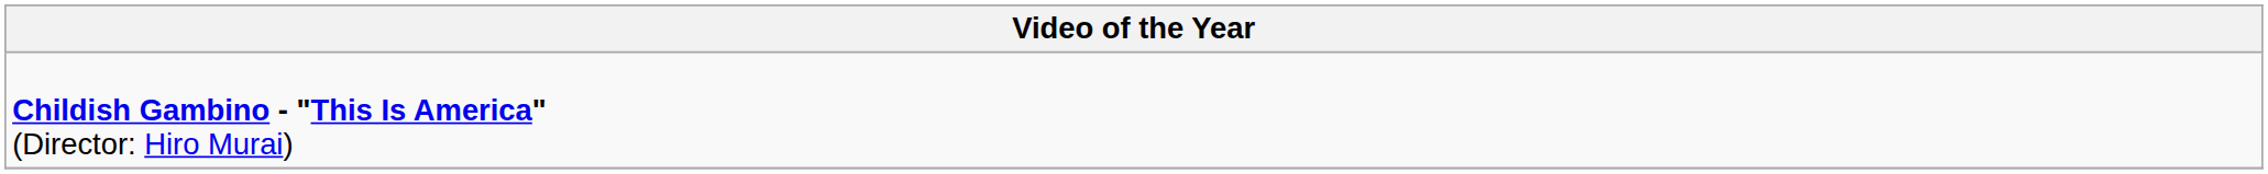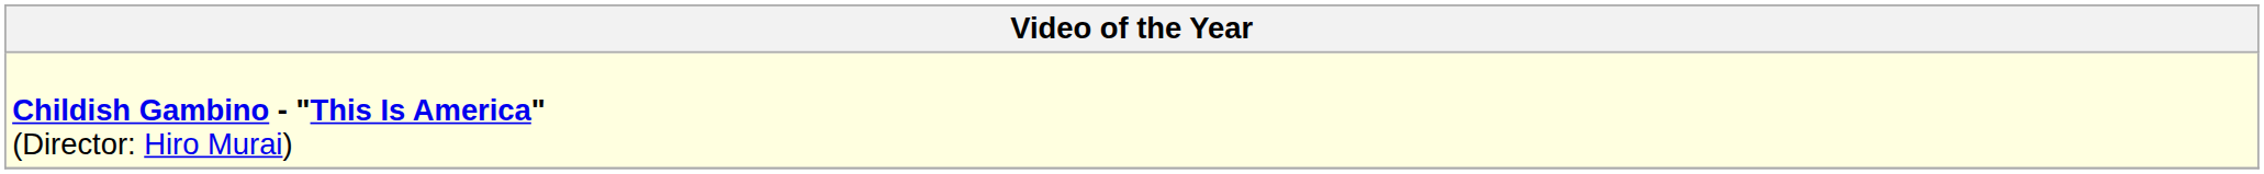row 2 | column 1: no background -> lightyellow background
